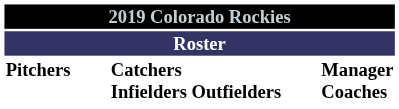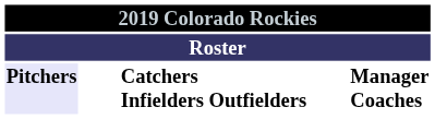Pitchers | column 1: no background -> lavender background
